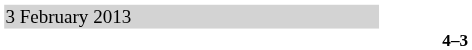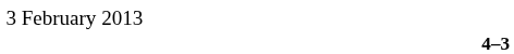3 February 2013 | column 1: lightgrey background -> no background
